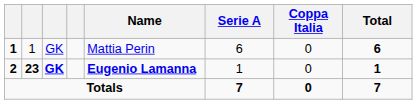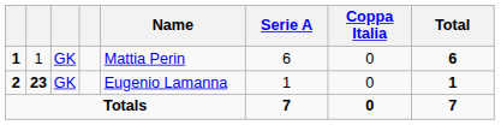2 | column 3: bold -> normal
2 | Name: bold -> normal
